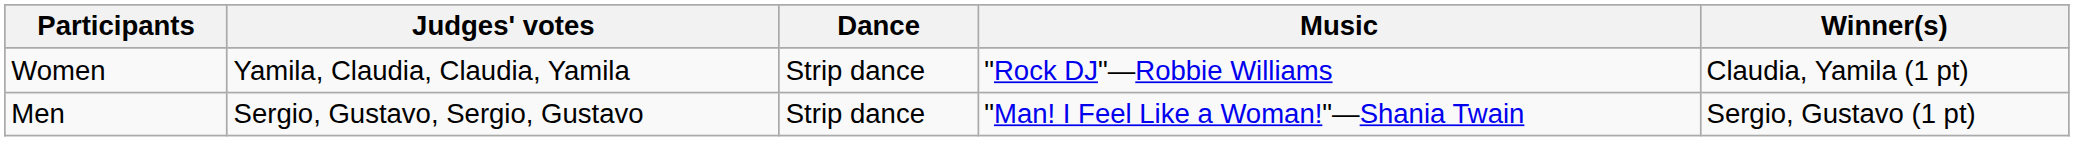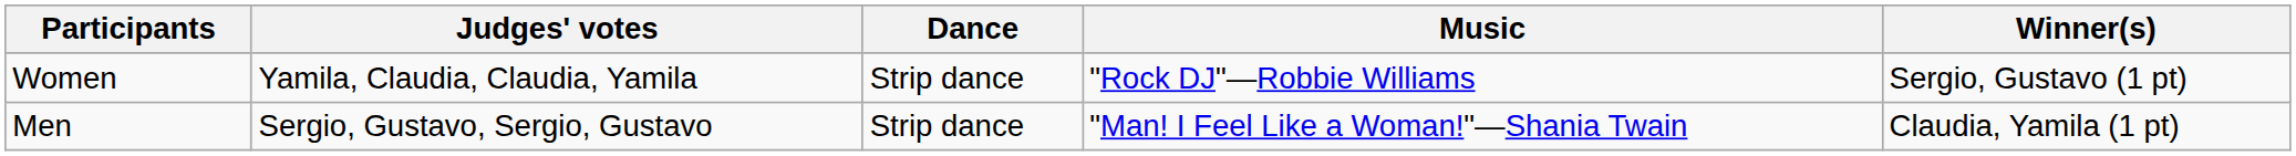Women | Winner(s): Claudia, Yamila (1 pt) -> Sergio, Gustavo (1 pt)
Men | Winner(s): Sergio, Gustavo (1 pt) -> Claudia, Yamila (1 pt)
